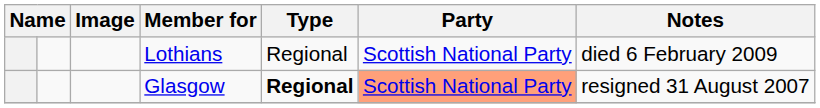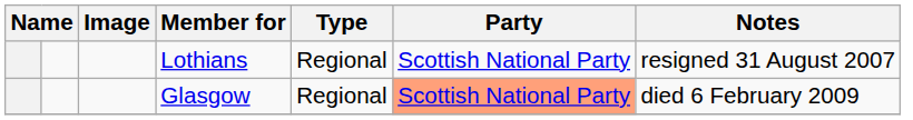Lothians | Notes: died 6 February 2009 -> resigned 31 August 2007
Glasgow | Type: bold -> normal
Glasgow | Notes: resigned 31 August 2007 -> died 6 February 2009
